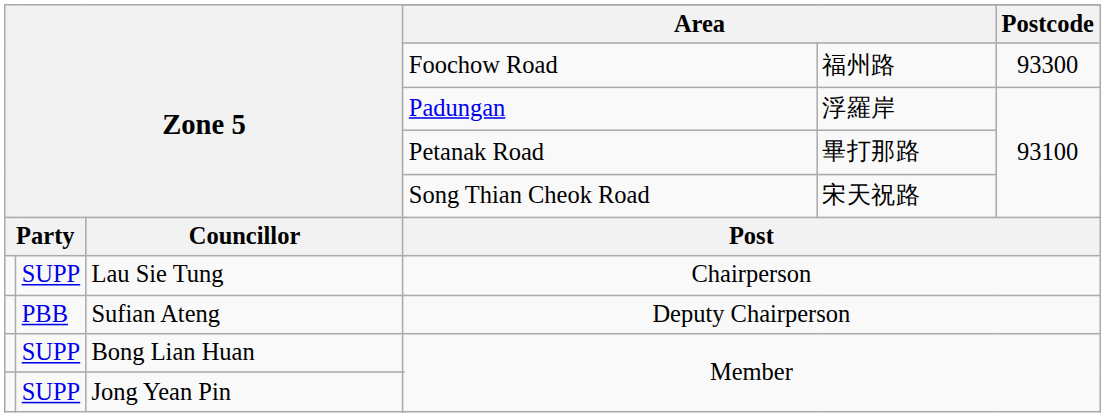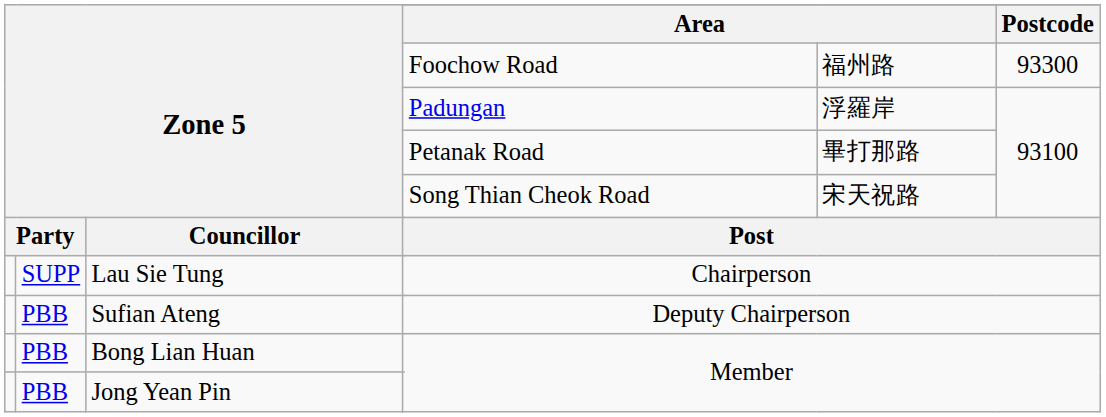Bong Lian Huan | column 2: SUPP -> PBB
Jong Yean Pin | column 2: SUPP -> PBB
